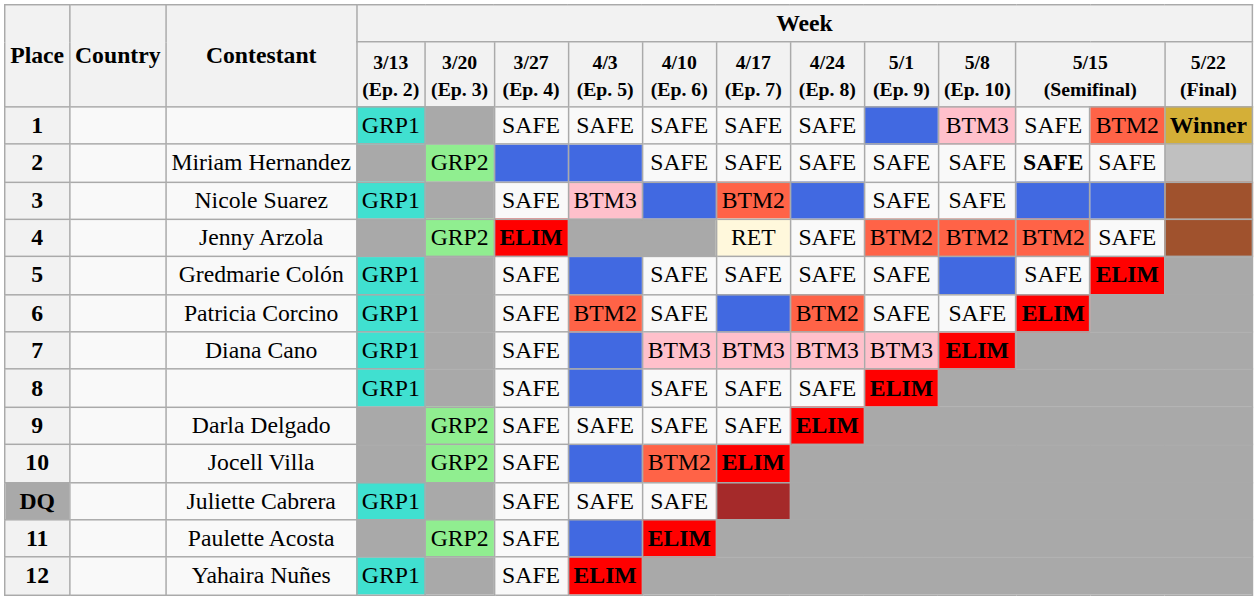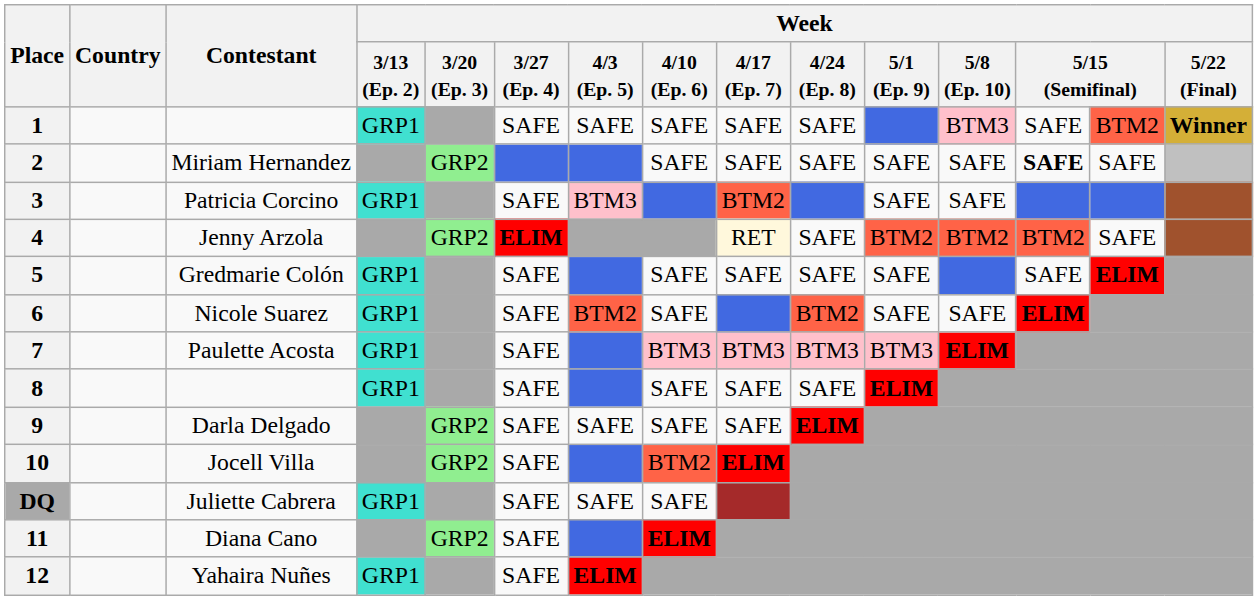3 | Contestant: Nicole Suarez -> Patricia Corcino
6 | Contestant: Patricia Corcino -> Nicole Suarez
7 | Contestant: Diana Cano -> Paulette Acosta
11 | Contestant: Paulette Acosta -> Diana Cano
